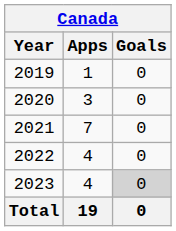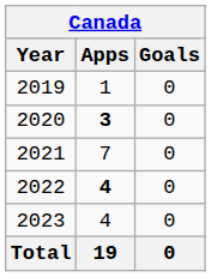2020 | Apps: normal -> bold
2022 | Apps: normal -> bold
2023 | Goals: lightgrey background -> no background
